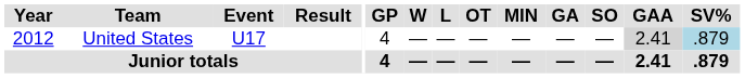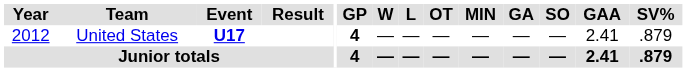United States | Event: normal -> bold
United States | GP: normal -> bold
United States | GAA: lightgrey background -> no background
United States | SV%: lightblue background -> no background
